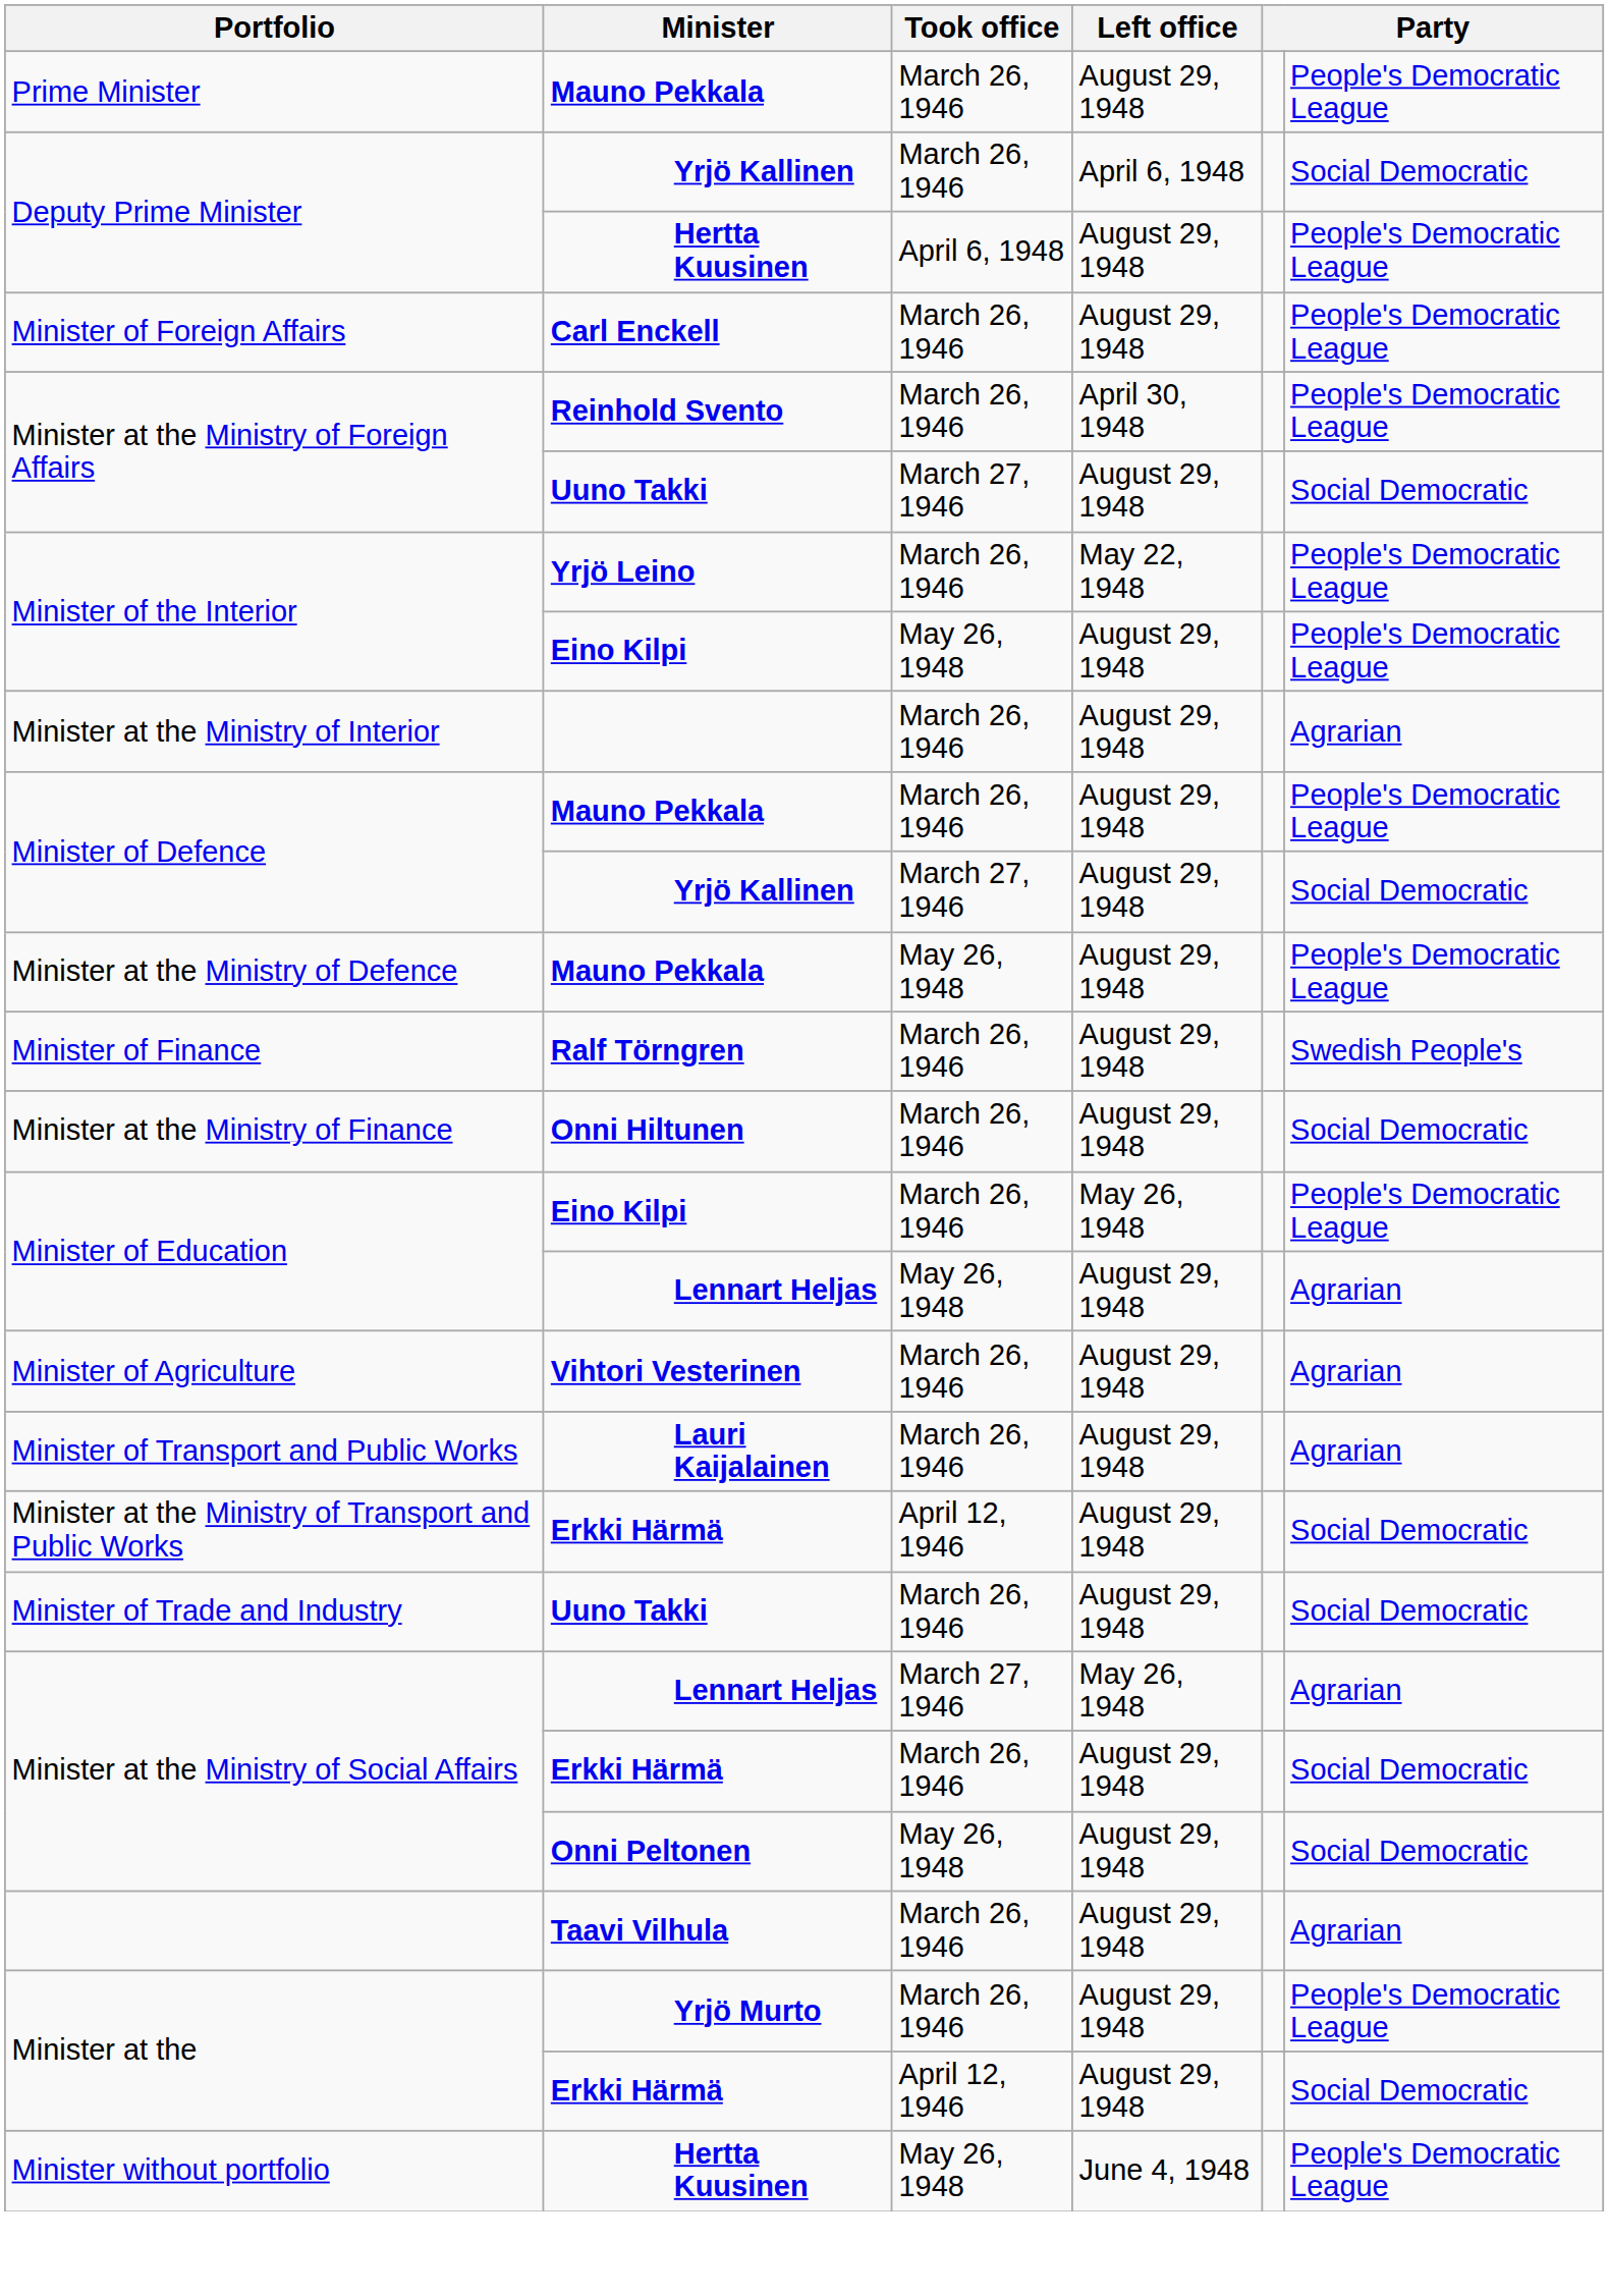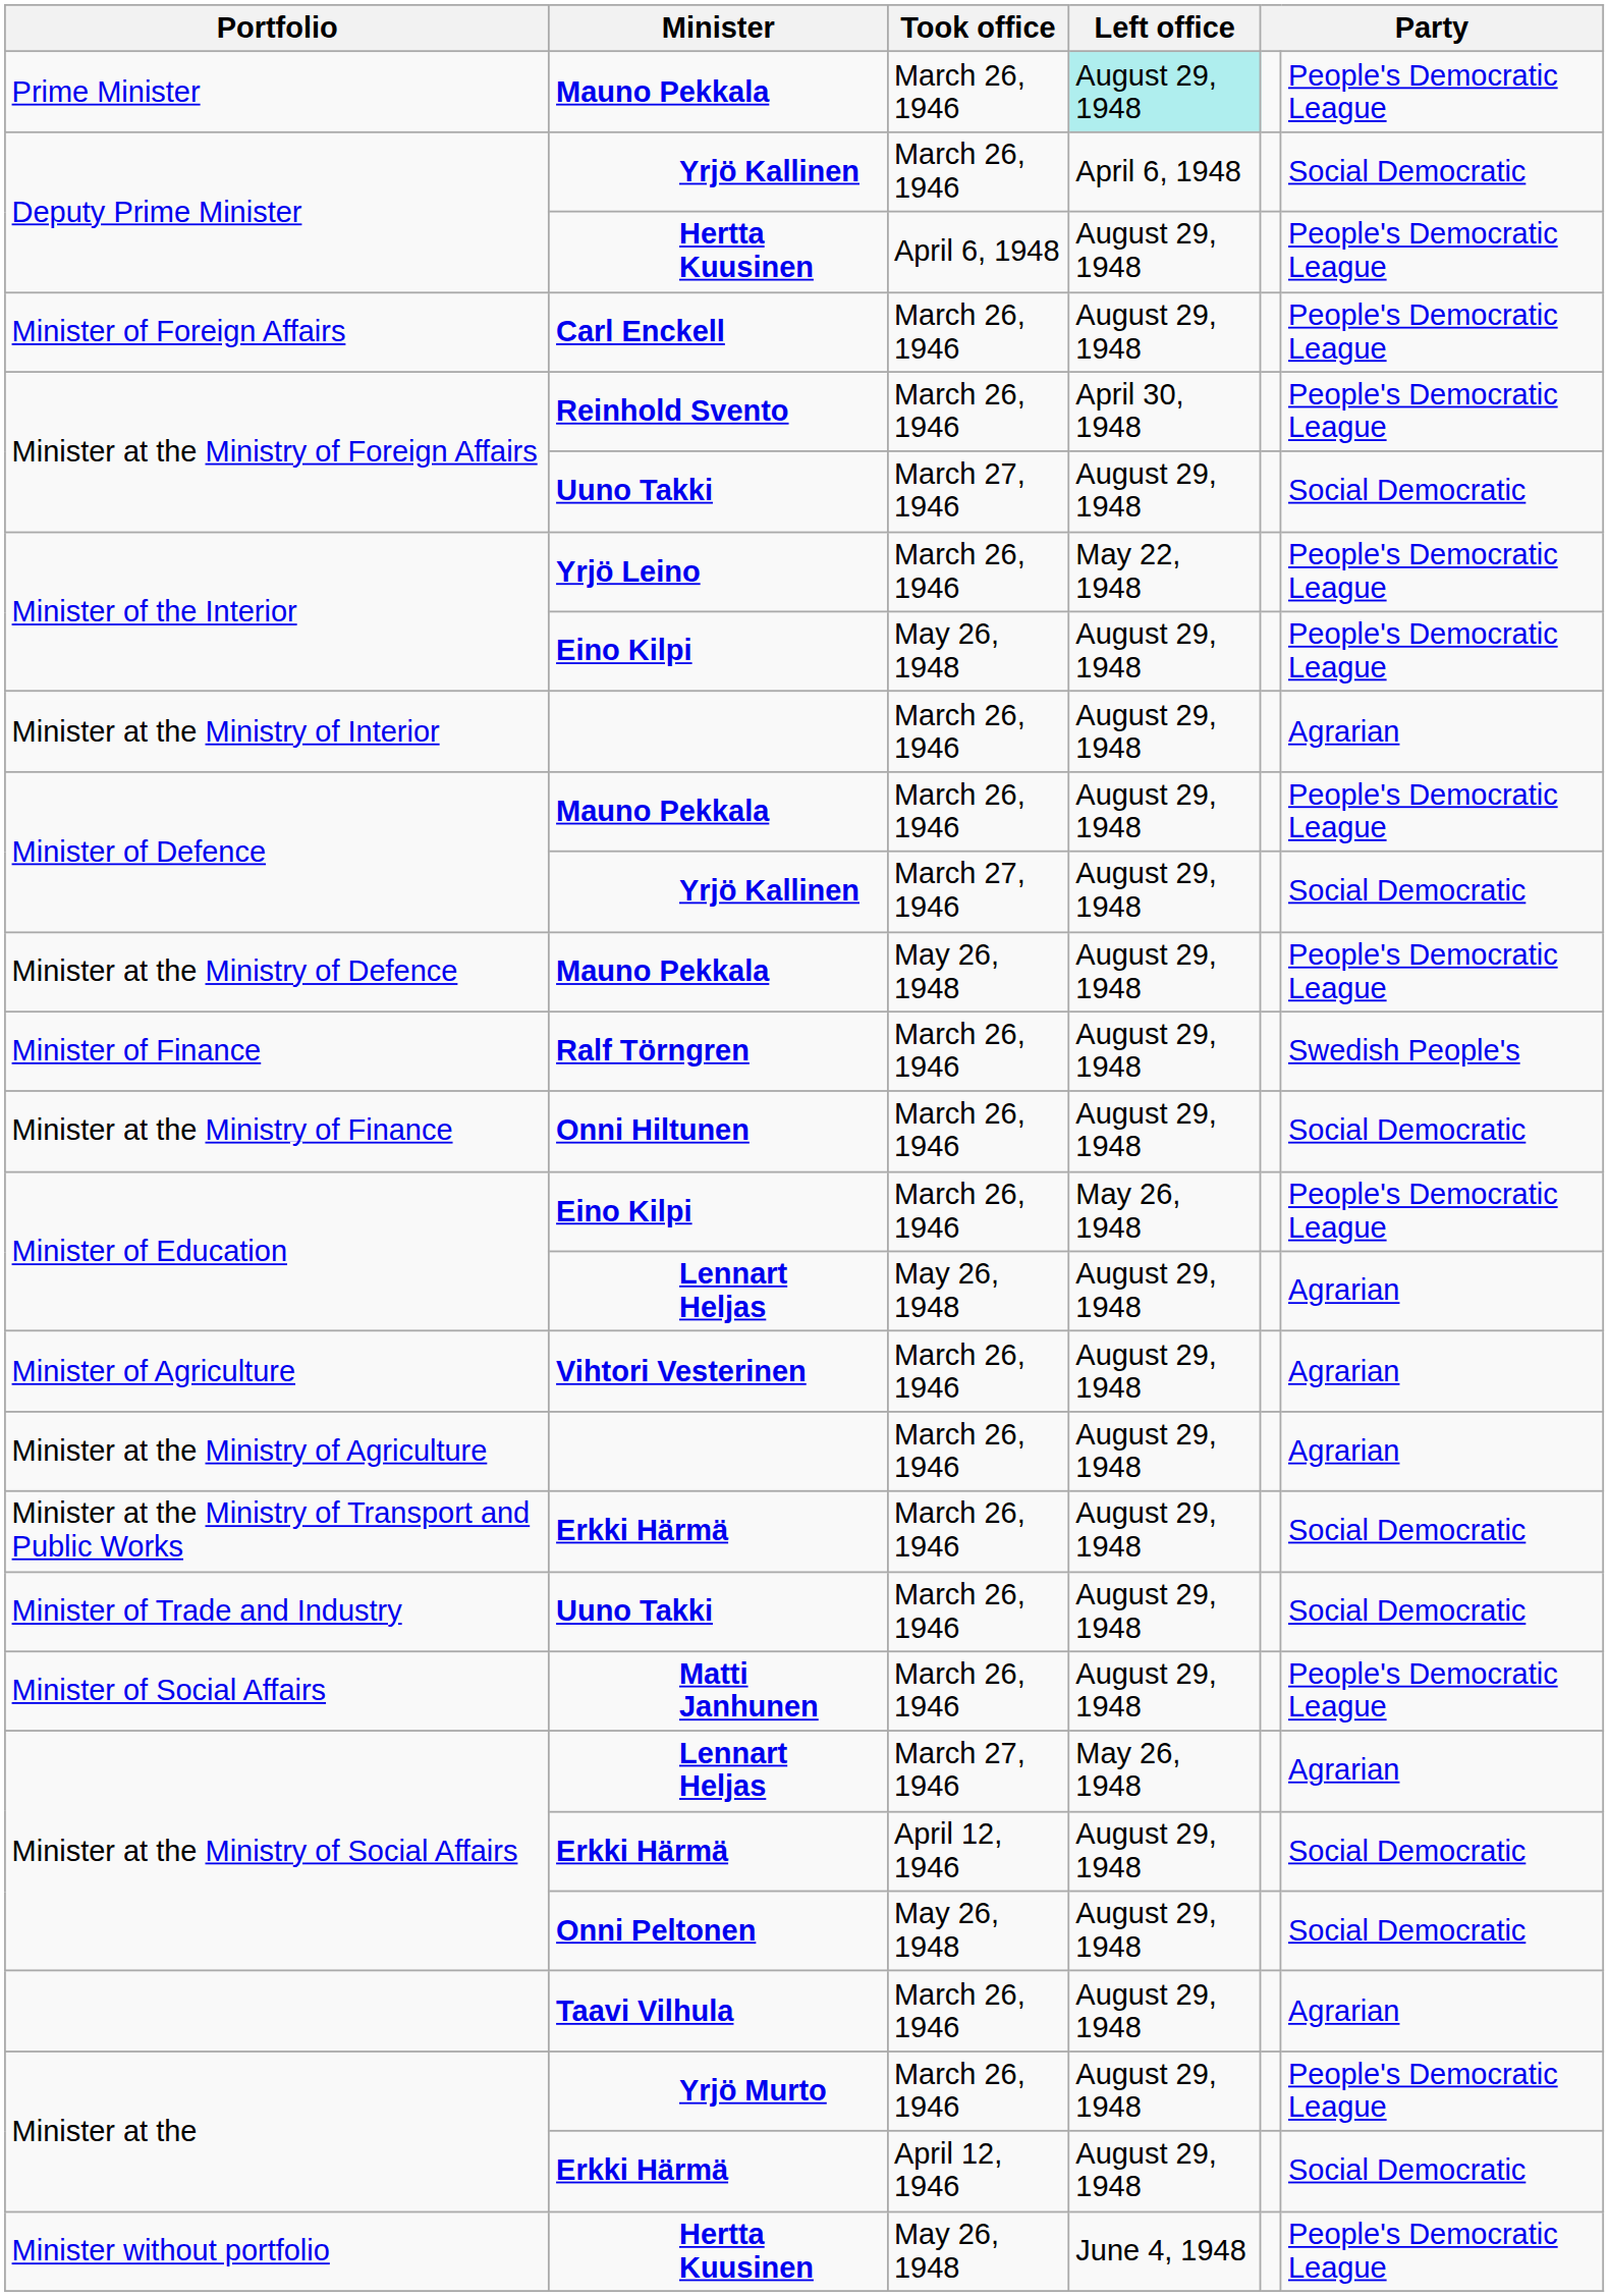Prime Minister | Left office: no background -> paleturquoise background
+ row: Minister at the Ministry of Agriculture | March 26, 1946 | August 29, 1948 | Agrarian
- row: Minister of Transport and Public Works | Lauri Kaijalainen | March 26, 1946 | August 29, 1948 | Agrarian
Minister at the Ministry of Transport and Public Works | Took office: April 12, 1946 -> March 26, 1946
+ row: Minister of Social Affairs | Matti Janhunen | March 26, 1946 | August 29, 1948 | People's Democratic League
Minister at the Ministry of Social Affairs / Erkki Härmä | Took office: March 26, 1946 -> April 12, 1946
